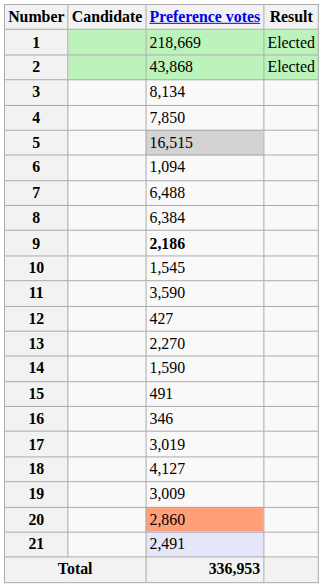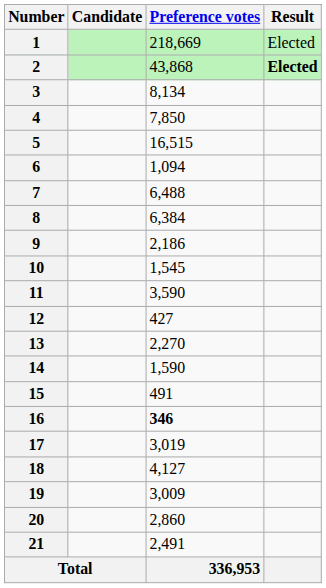2 | Result: normal -> bold
5 | Preference votes: lightgrey background -> no background
9 | Preference votes: bold -> normal
16 | Preference votes: normal -> bold
20 | Preference votes: lightsalmon background -> no background
21 | Preference votes: lavender background -> no background
